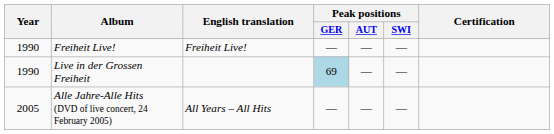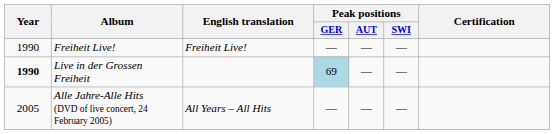Live in der Grossen Freiheit | Year: normal -> bold
